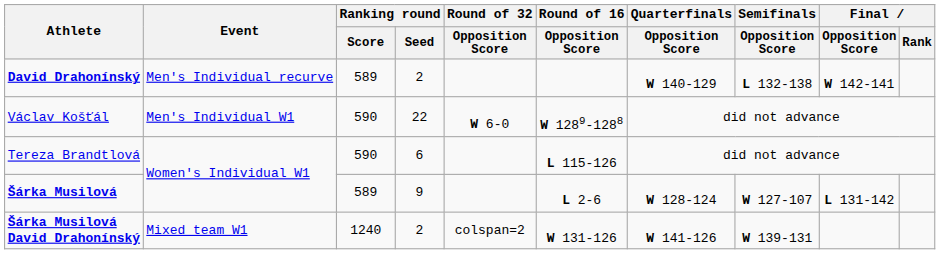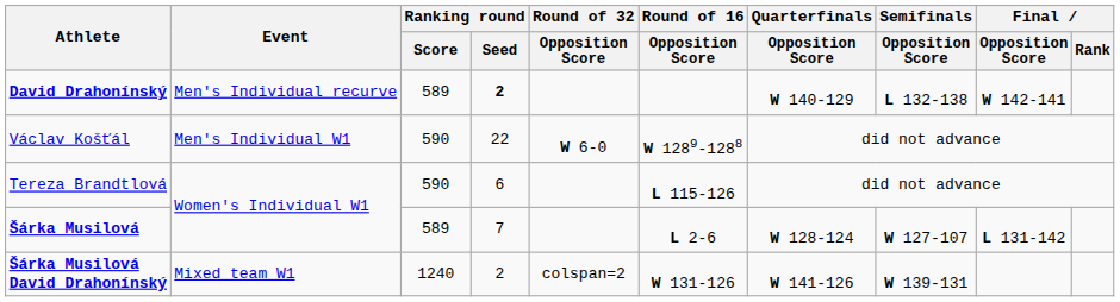David Drahonínský | Ranking round / Seed: normal -> bold
Šárka Musilová | Ranking round / Seed: 9 -> 7
